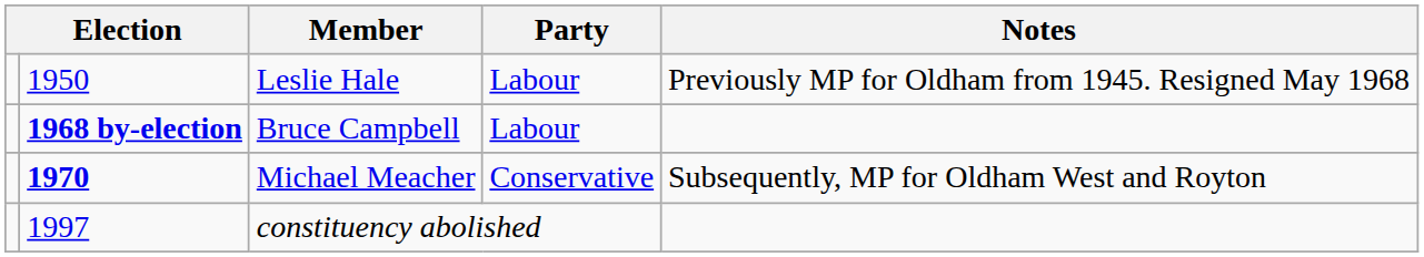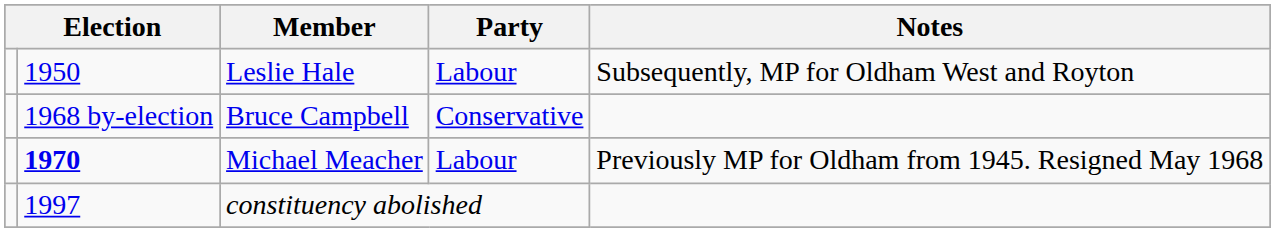Leslie Hale | Notes: Previously MP for Oldham from 1945. Resigned May 1968 -> Subsequently, MP for Oldham West and Royton
Bruce Campbell | column 2: bold -> normal
Bruce Campbell | Party: Labour -> Conservative
Michael Meacher | Party: Conservative -> Labour
Michael Meacher | Notes: Subsequently, MP for Oldham West and Royton -> Previously MP for Oldham from 1945. Resigned May 1968
